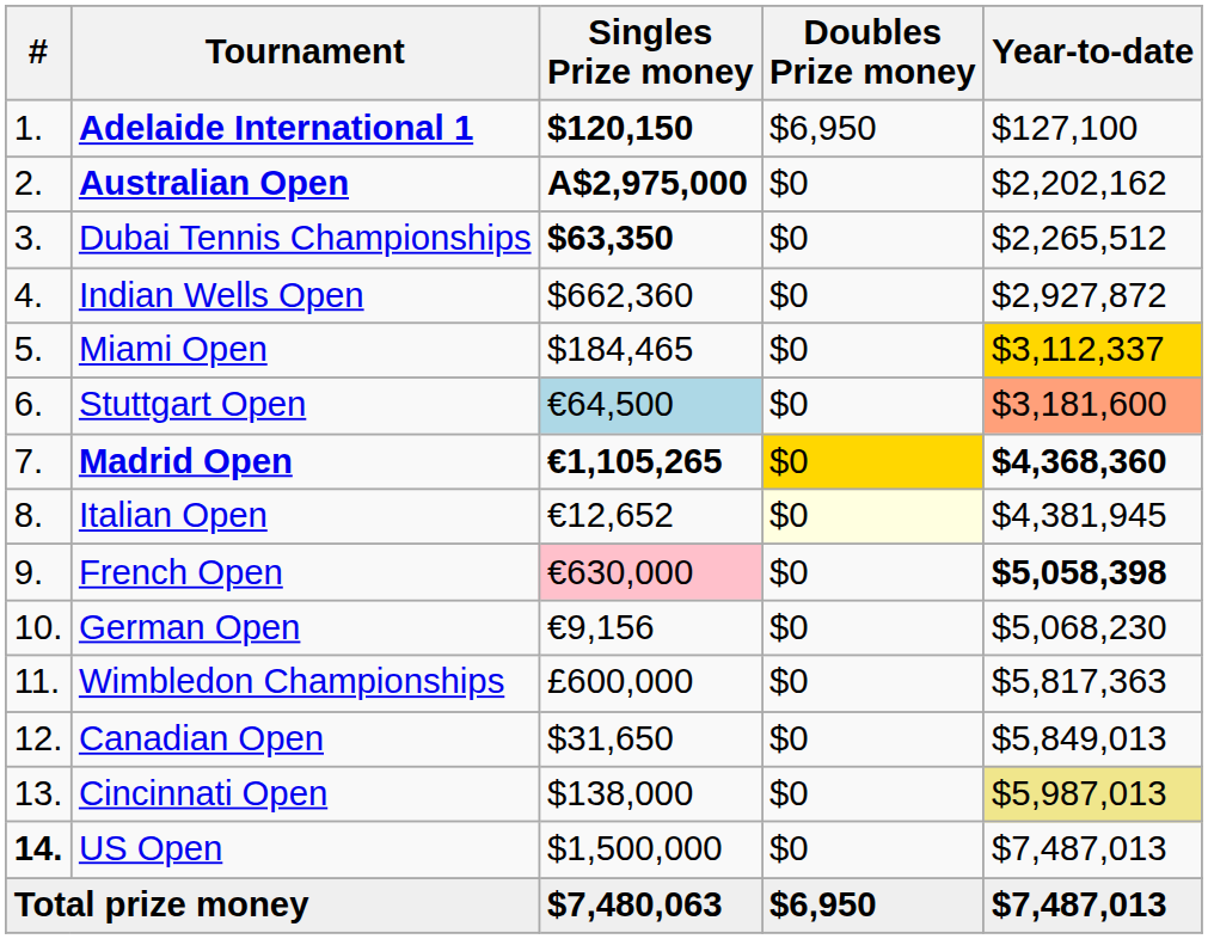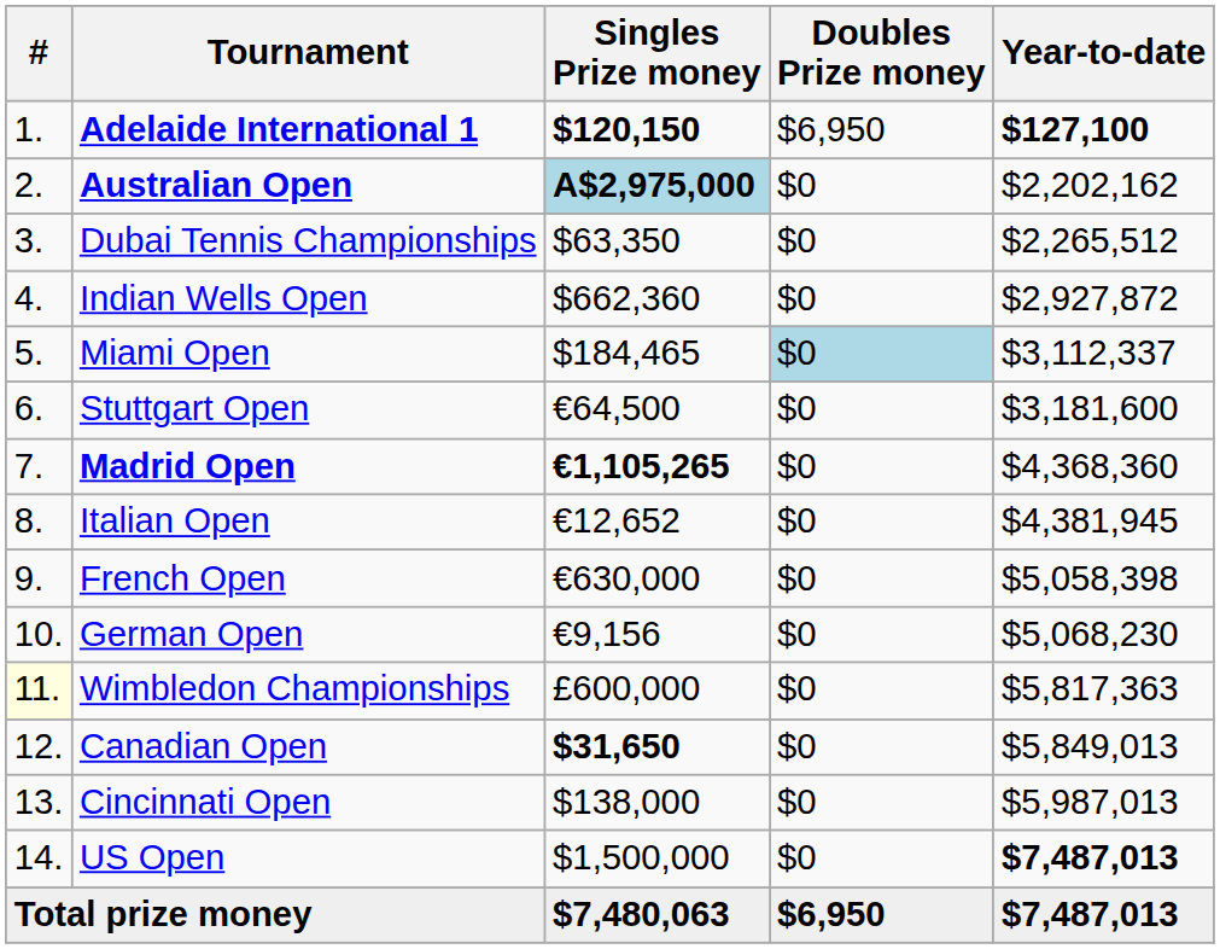Adelaide International 1 | Year-to-date: normal -> bold
Australian Open | Singles Prize money: no background -> lightblue background
Dubai Tennis Championships | Singles Prize money: bold -> normal
Miami Open | Doubles Prize money: no background -> lightblue background
Miami Open | Year-to-date: gold background -> no background
Stuttgart Open | Singles Prize money: lightblue background -> no background
Stuttgart Open | Year-to-date: lightsalmon background -> no background
Madrid Open | Doubles Prize money: gold background -> no background
Madrid Open | Year-to-date: bold -> normal
Italian Open | Doubles Prize money: lightyellow background -> no background
French Open | Singles Prize money: pink background -> no background
French Open | Year-to-date: bold -> normal
Wimbledon Championships | #: no background -> lightyellow background
Canadian Open | Singles Prize money: normal -> bold
Cincinnati Open | Year-to-date: khaki background -> no background
US Open | #: bold -> normal
US Open | Year-to-date: normal -> bold
